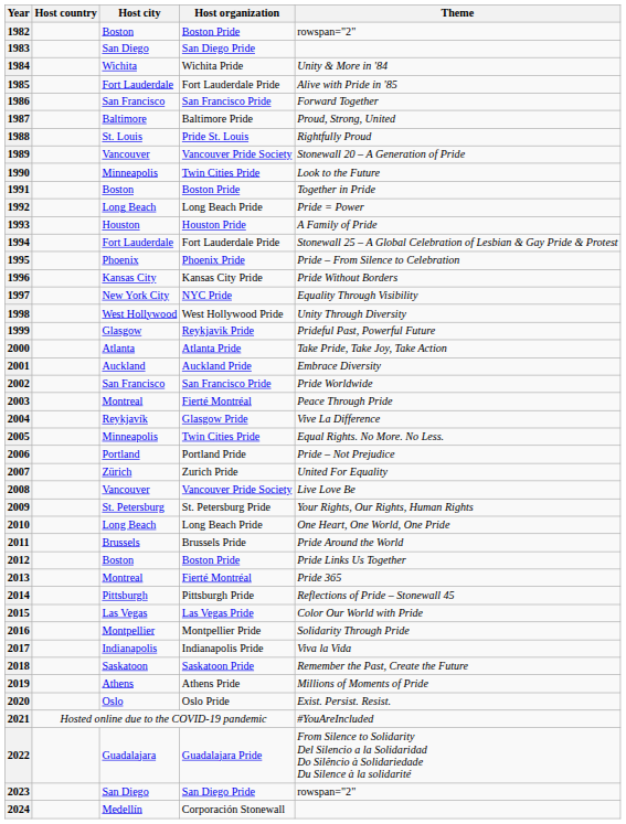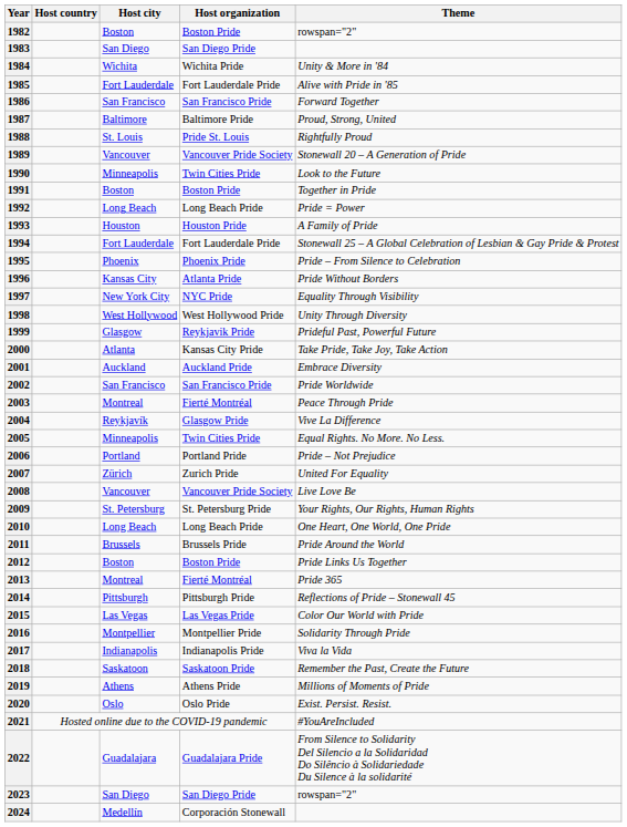1996 | Host organization: Kansas City Pride -> Atlanta Pride
2000 | Host organization: Atlanta Pride -> Kansas City Pride
